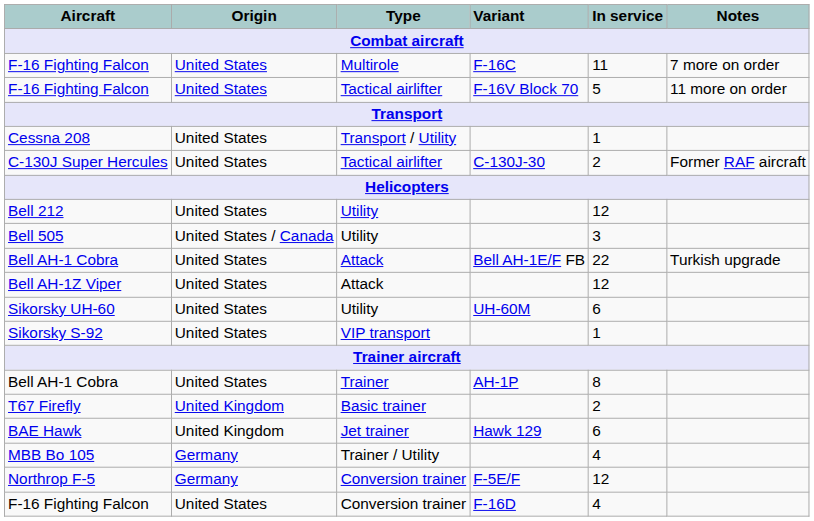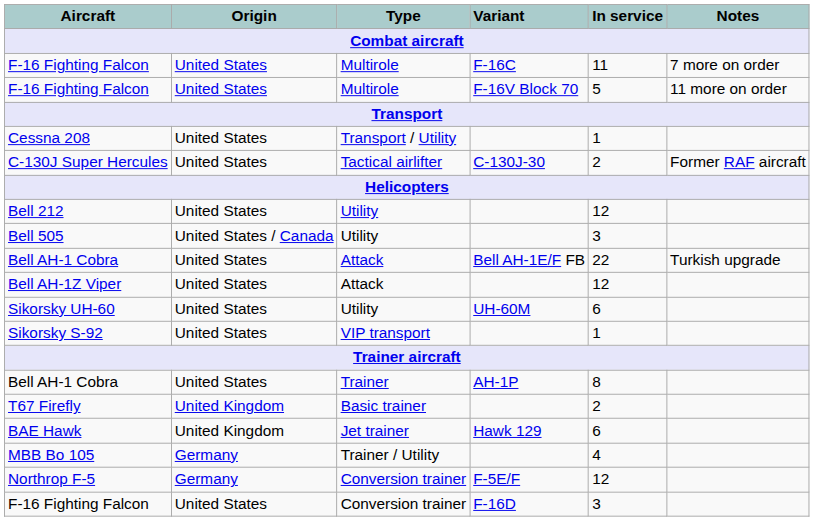F-16 Fighting Falcon / F-16V Block 70 | Type: Tactical airlifter -> Multirole
F-16 Fighting Falcon / F-16D | In service: 4 -> 3
